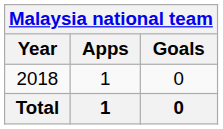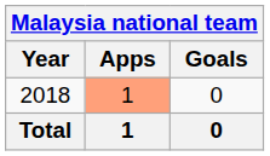2018 | Apps: no background -> lightsalmon background
